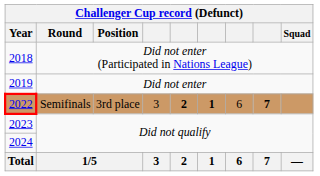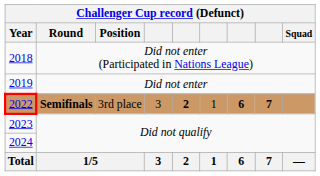2022 | Round: normal -> bold
2022 | column 6: bold -> normal
2022 | column 7: normal -> bold
